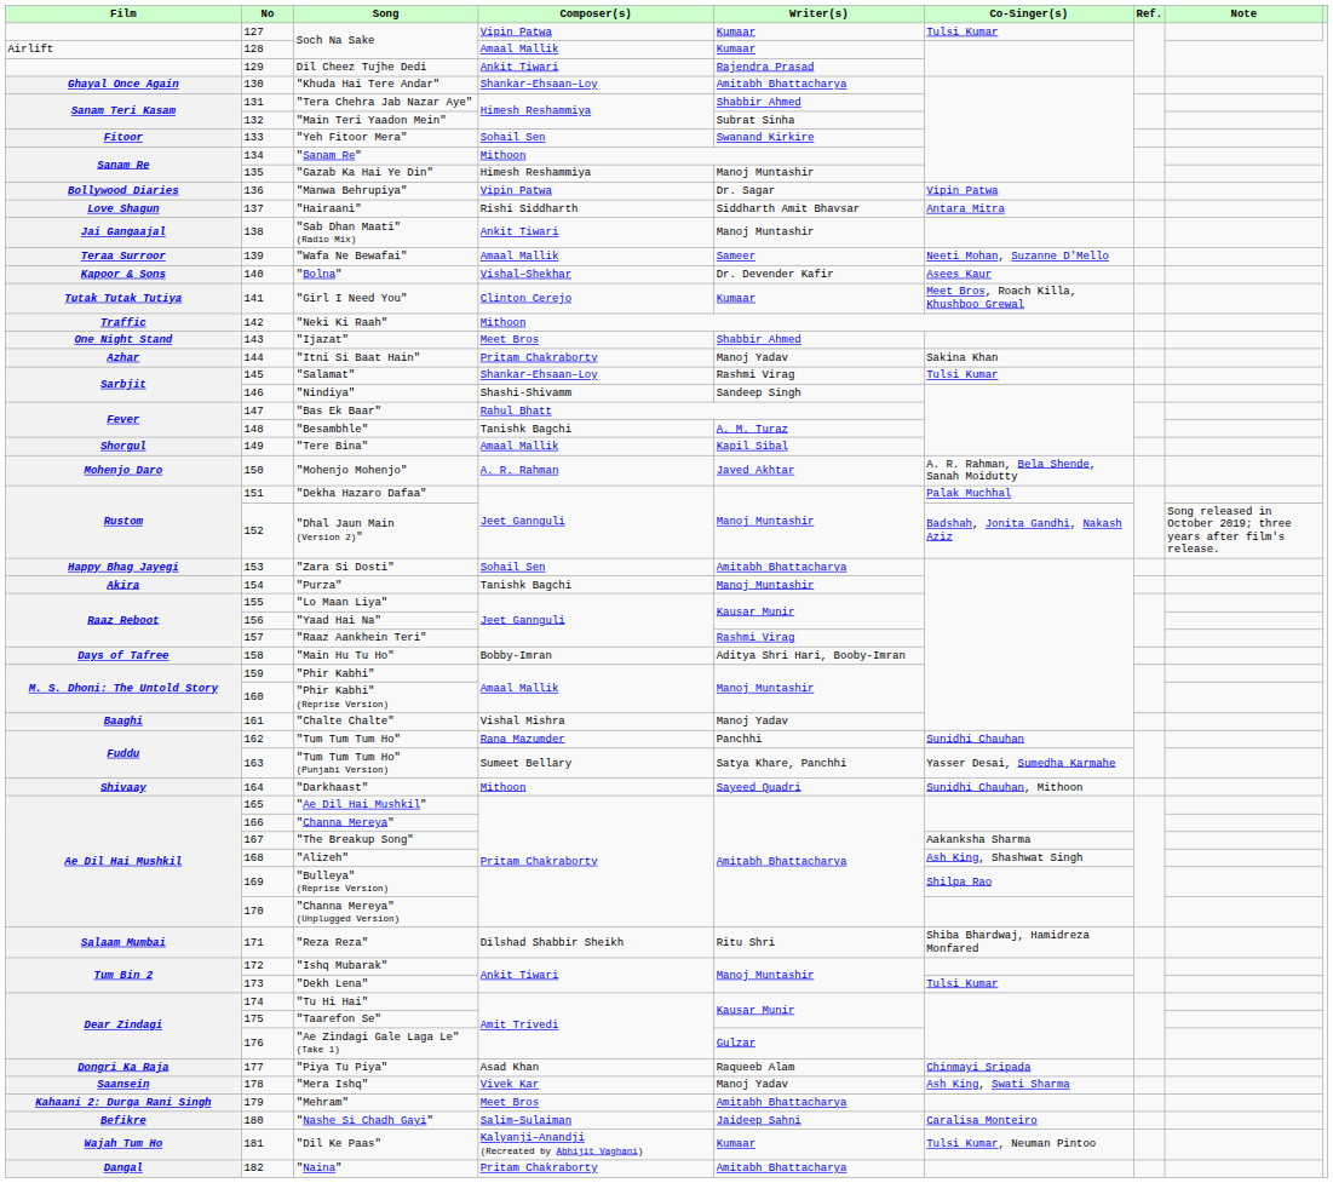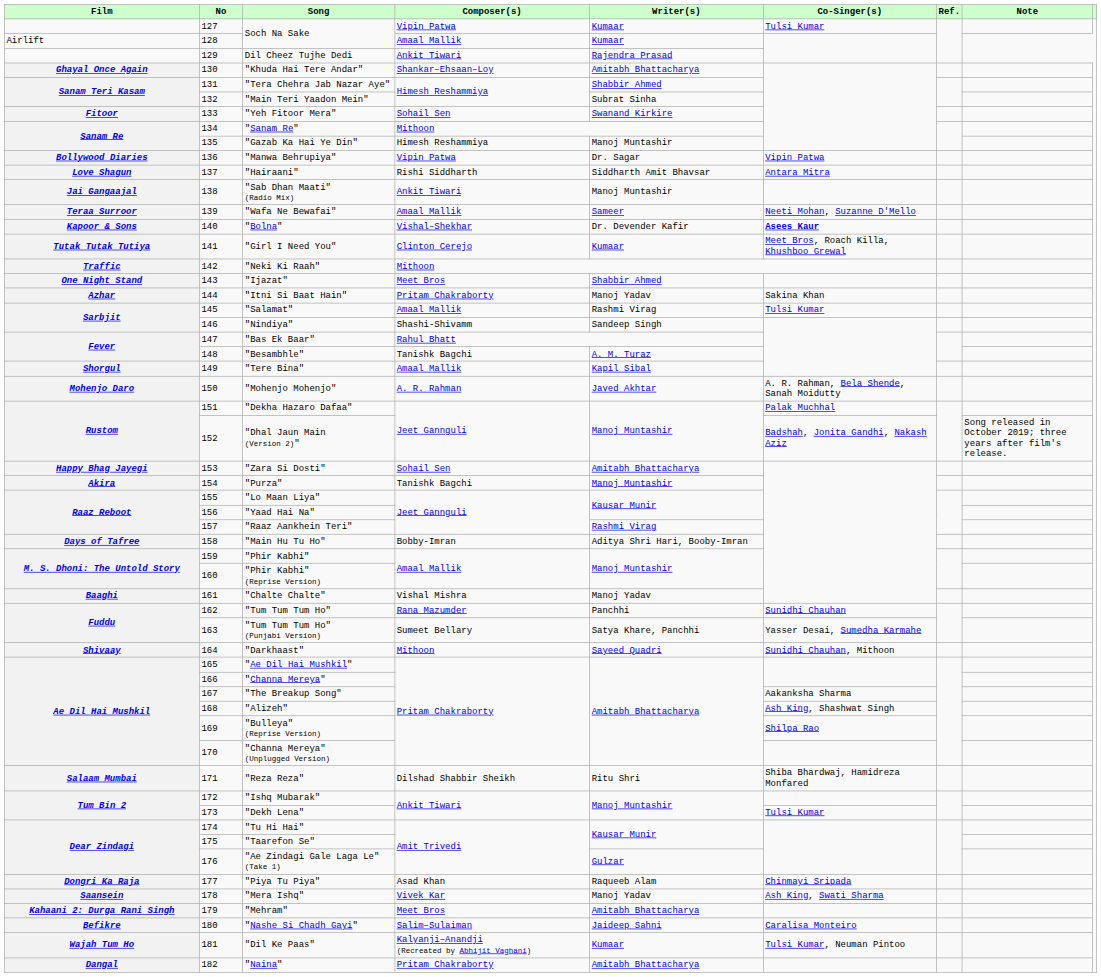"Bolna" | Co-Singer(s): normal -> bold
"Salamat" | Composer(s): Shankar–Ehsaan–Loy -> Amaal Mallik
